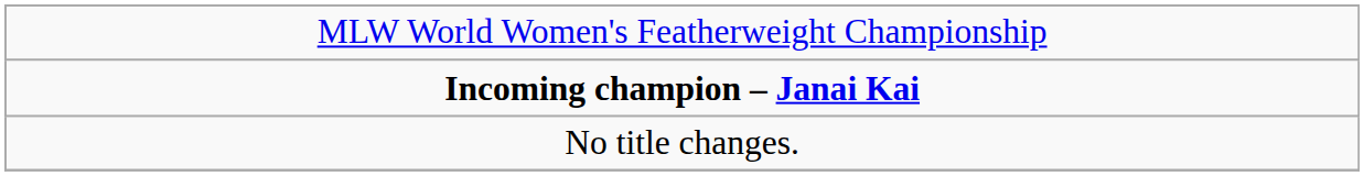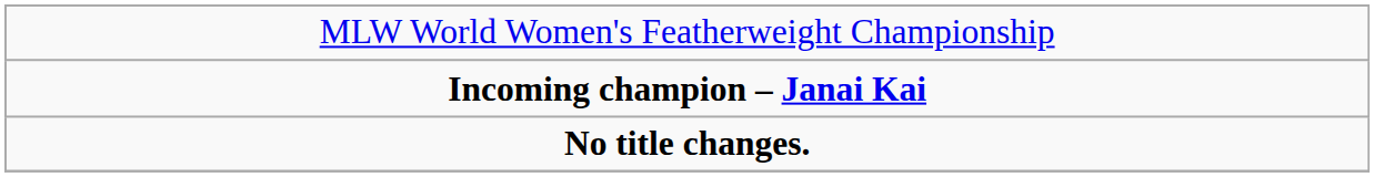No title changes. | column 1: normal -> bold
